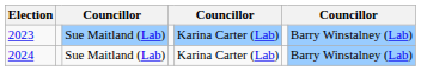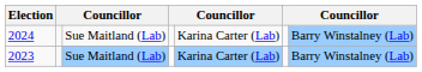rows swapped: 2023 <-> 2024
